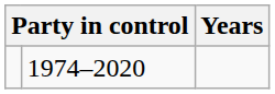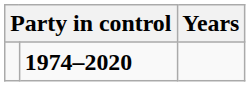row 2 | column 2: normal -> bold
